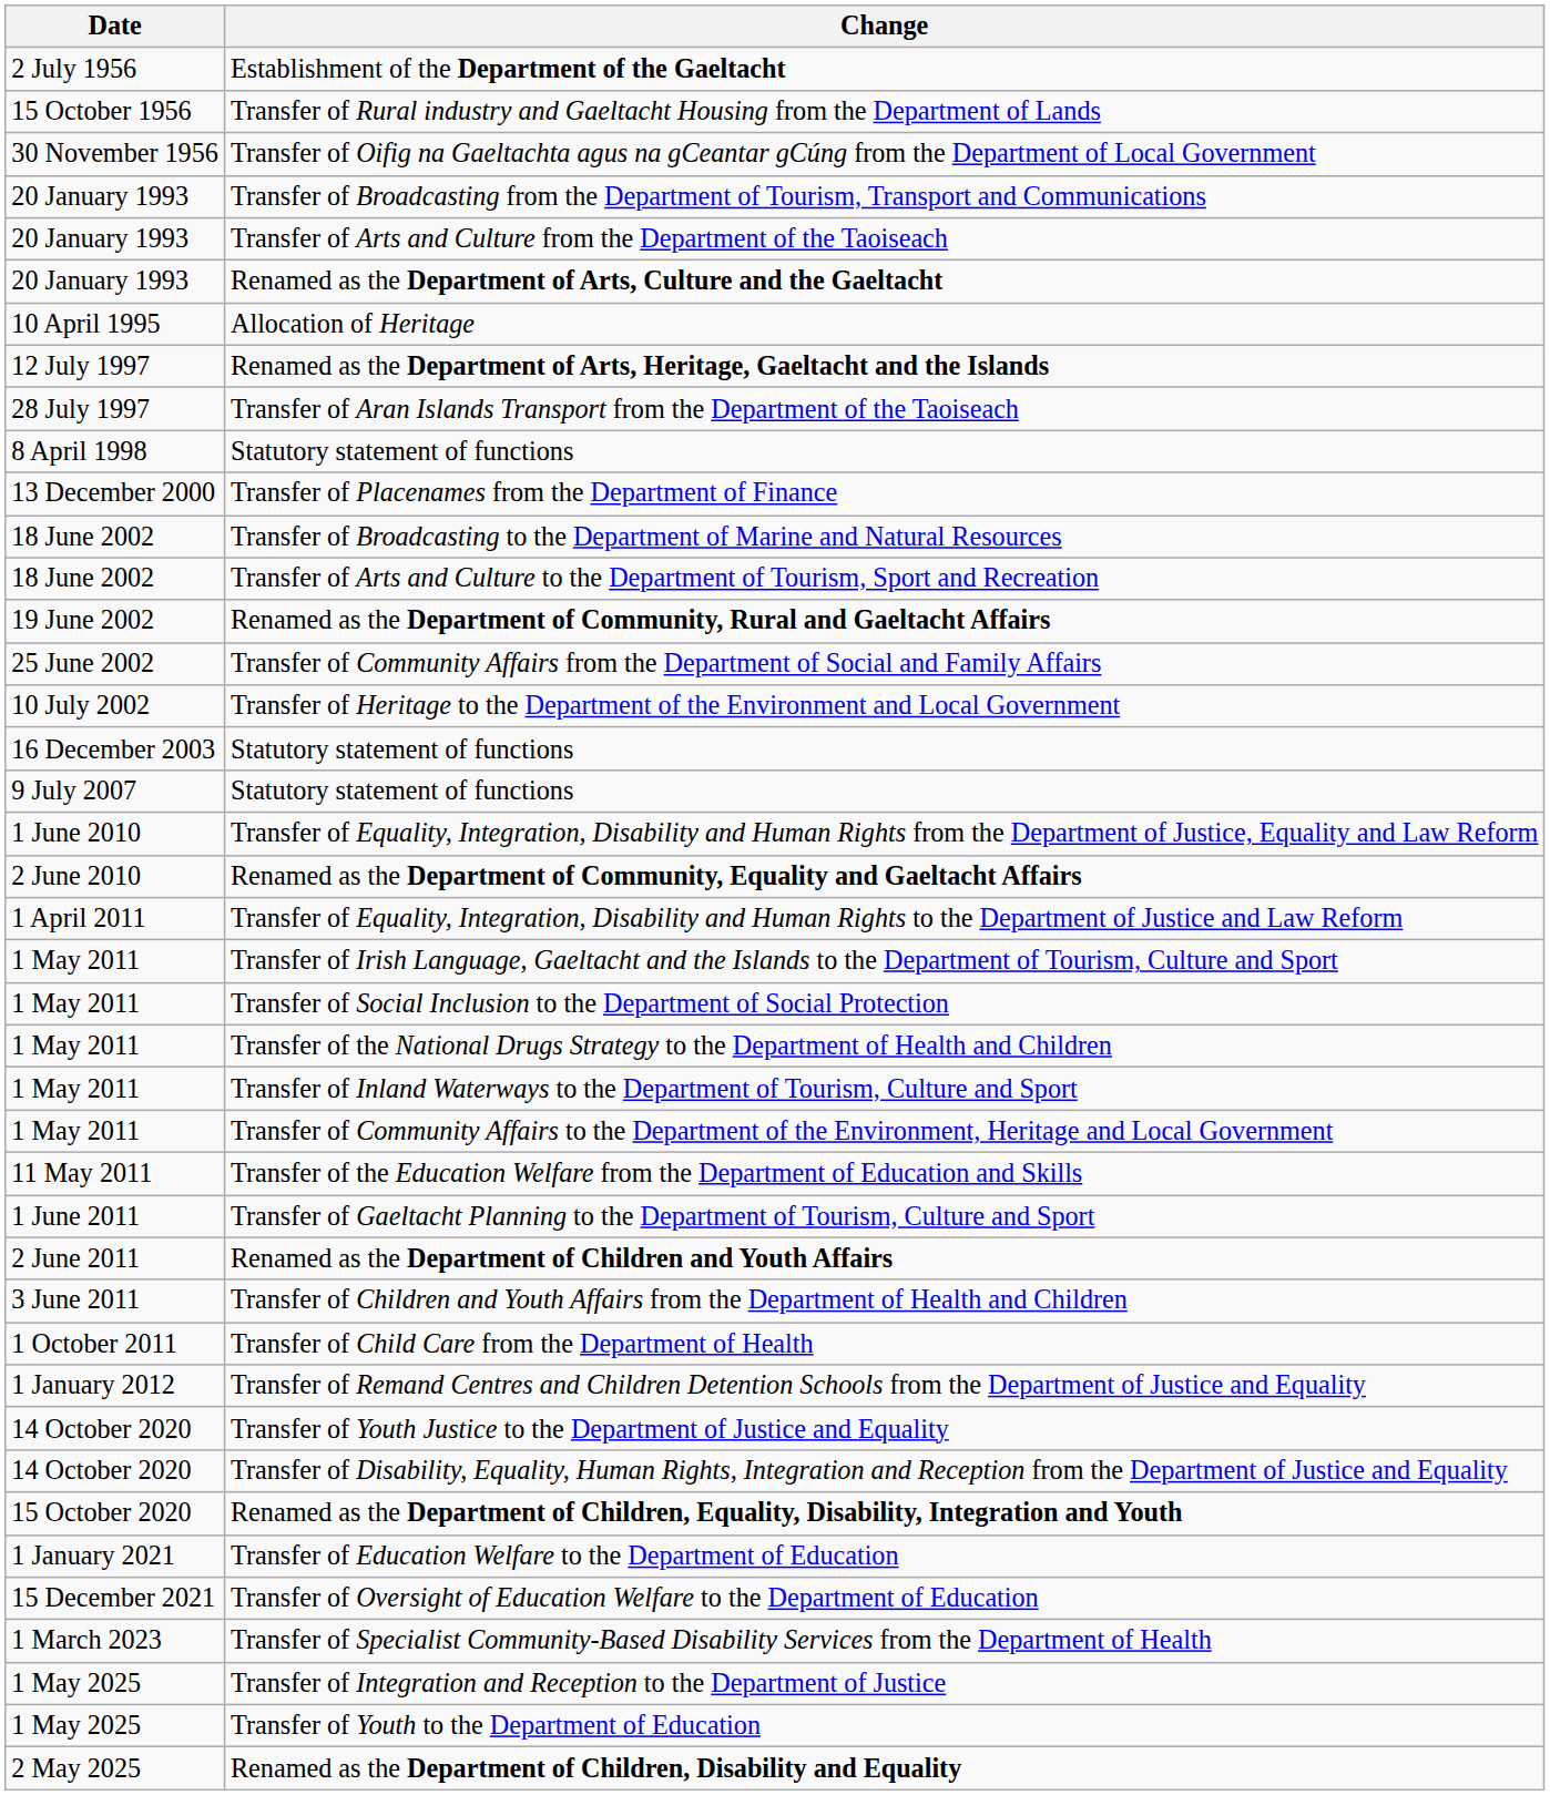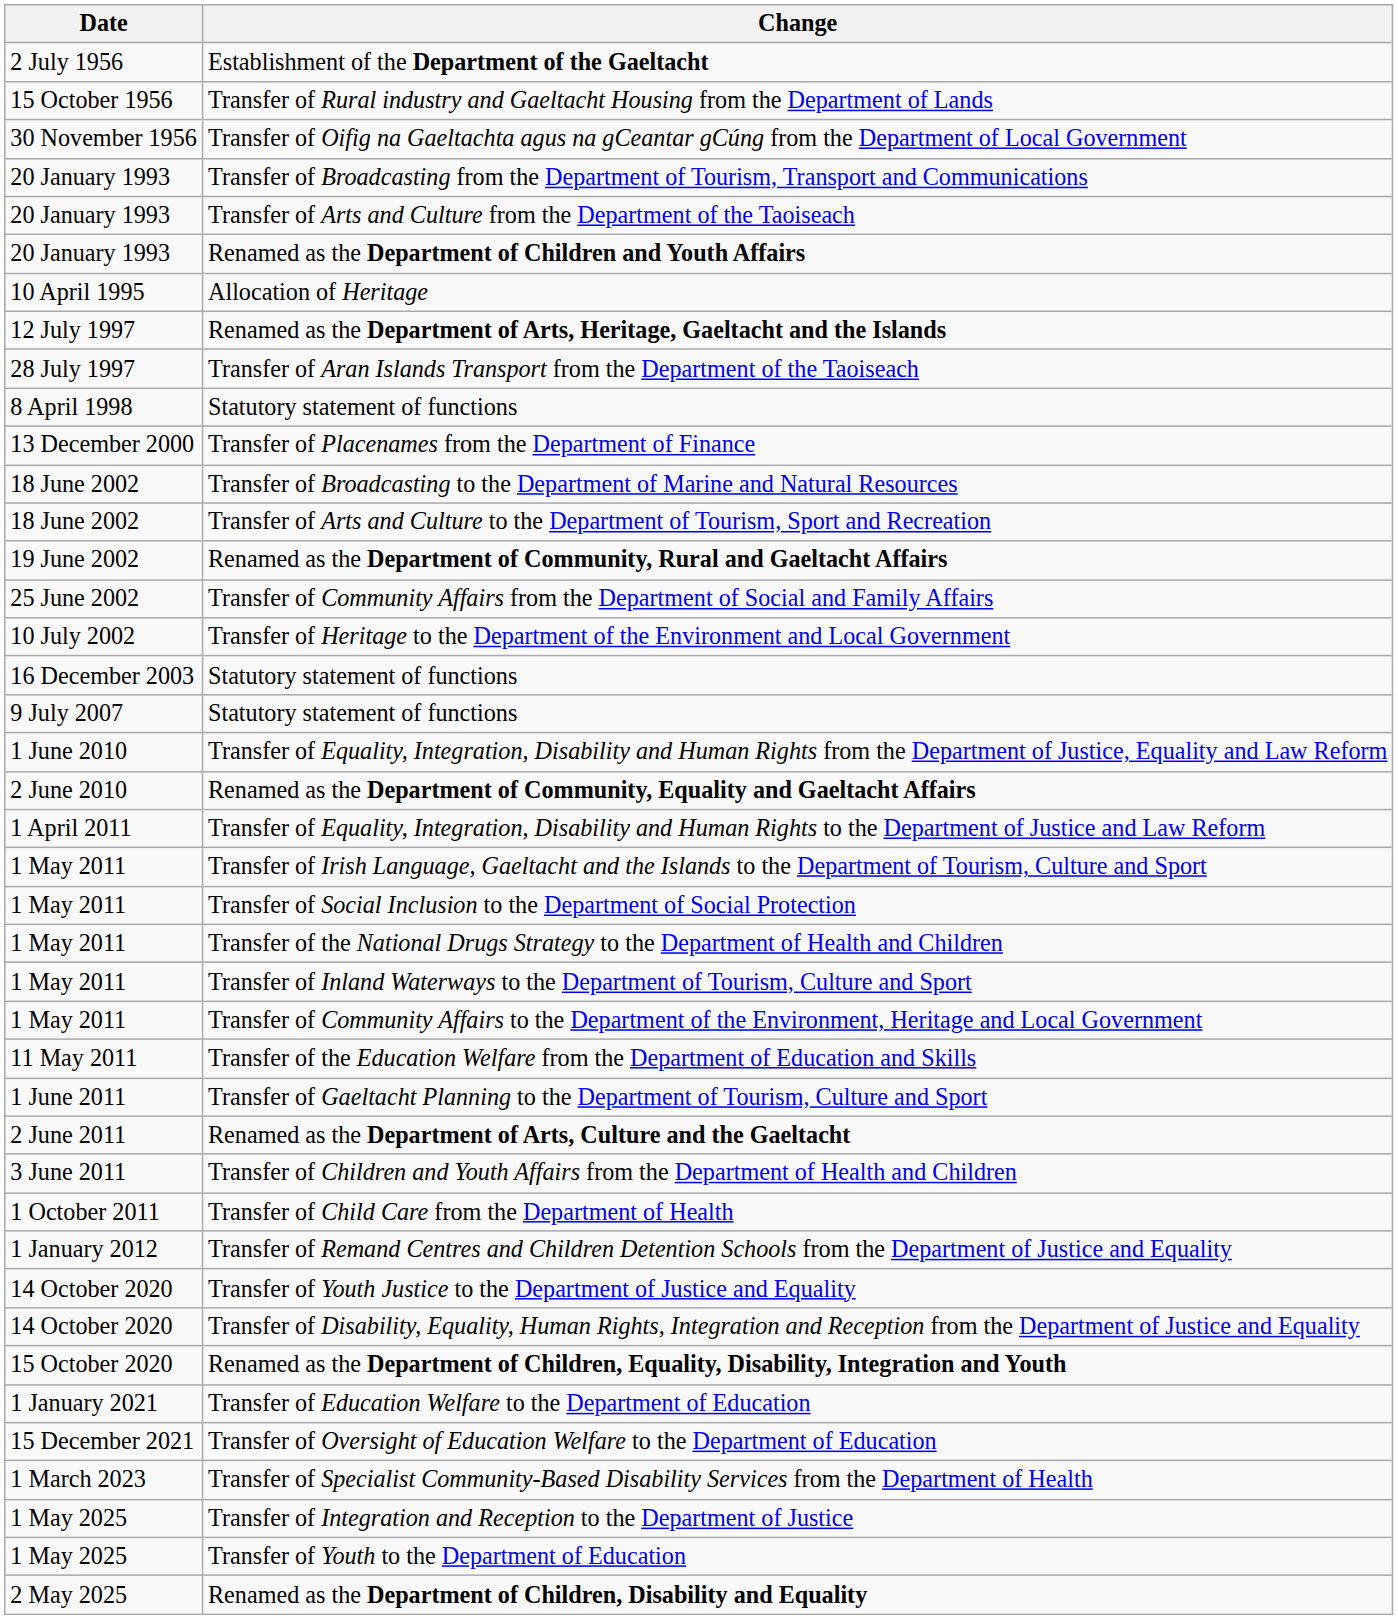row 7 | Change: Renamed as the Department of Arts, Culture and the Gaeltacht -> Renamed as the Department of Children and Youth Affairs
row 30 | Change: Renamed as the Department of Children and Youth Affairs -> Renamed as the Department of Arts, Culture and the Gaeltacht
